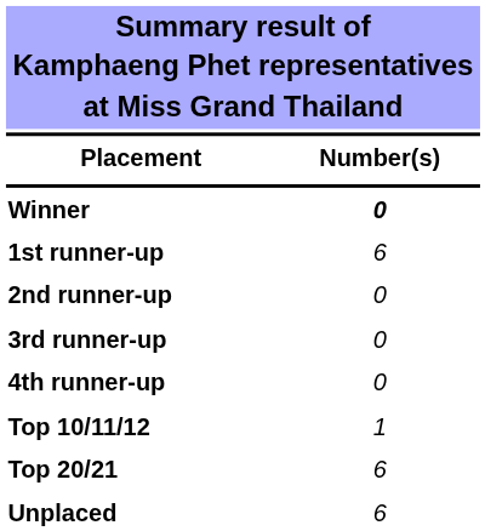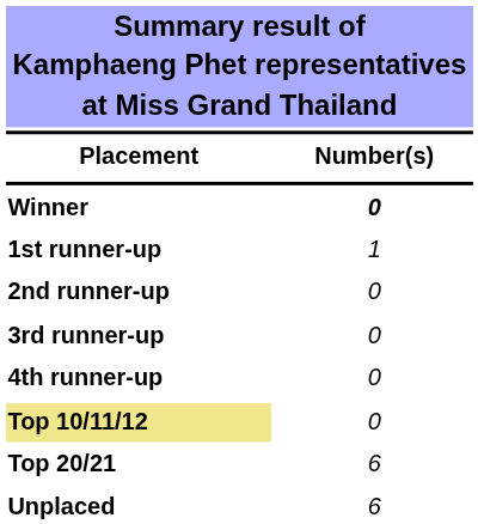row 4 | column 2: 6 -> 1
row 8 | column 1: no background -> khaki background
row 8 | column 2: 1 -> 0
